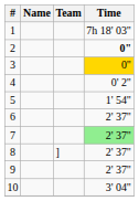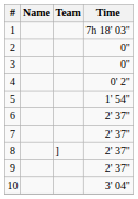2 | Time: bold -> normal
3 | Time: gold background -> no background
7 | Time: lightgreen background -> no background
